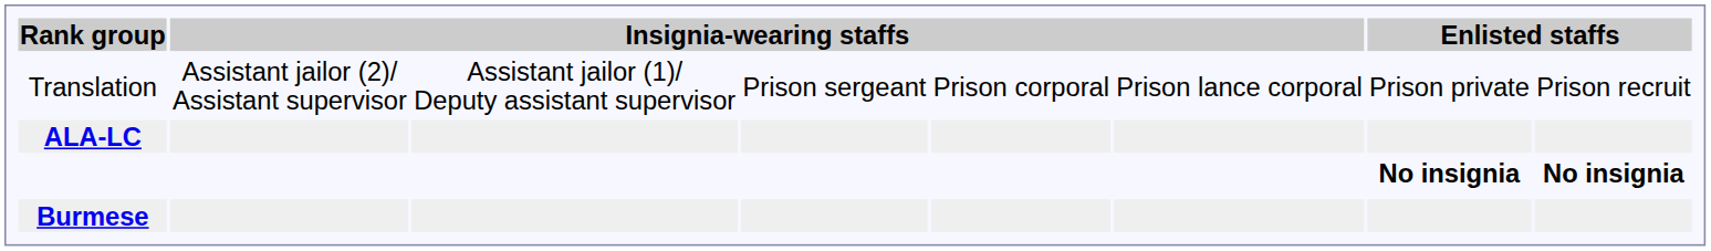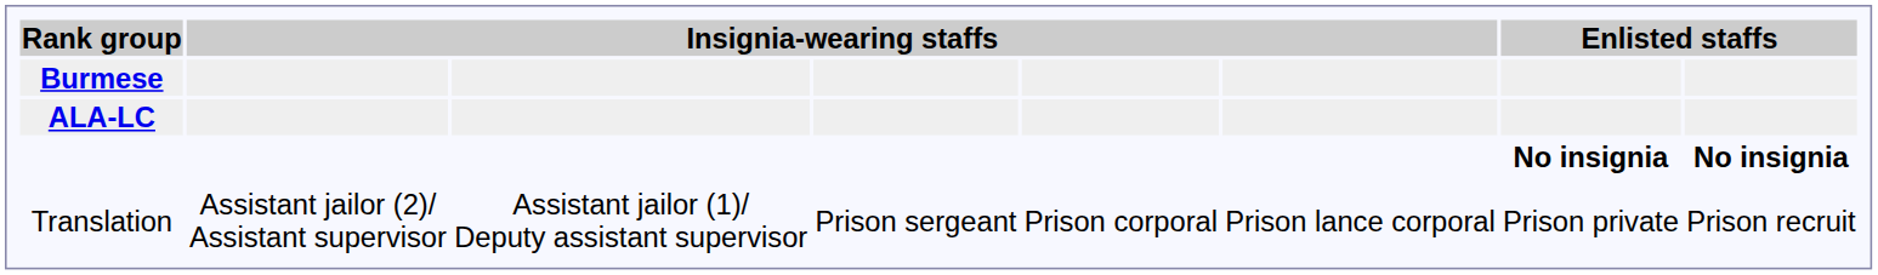rows swapped: Burmese <-> Translation
